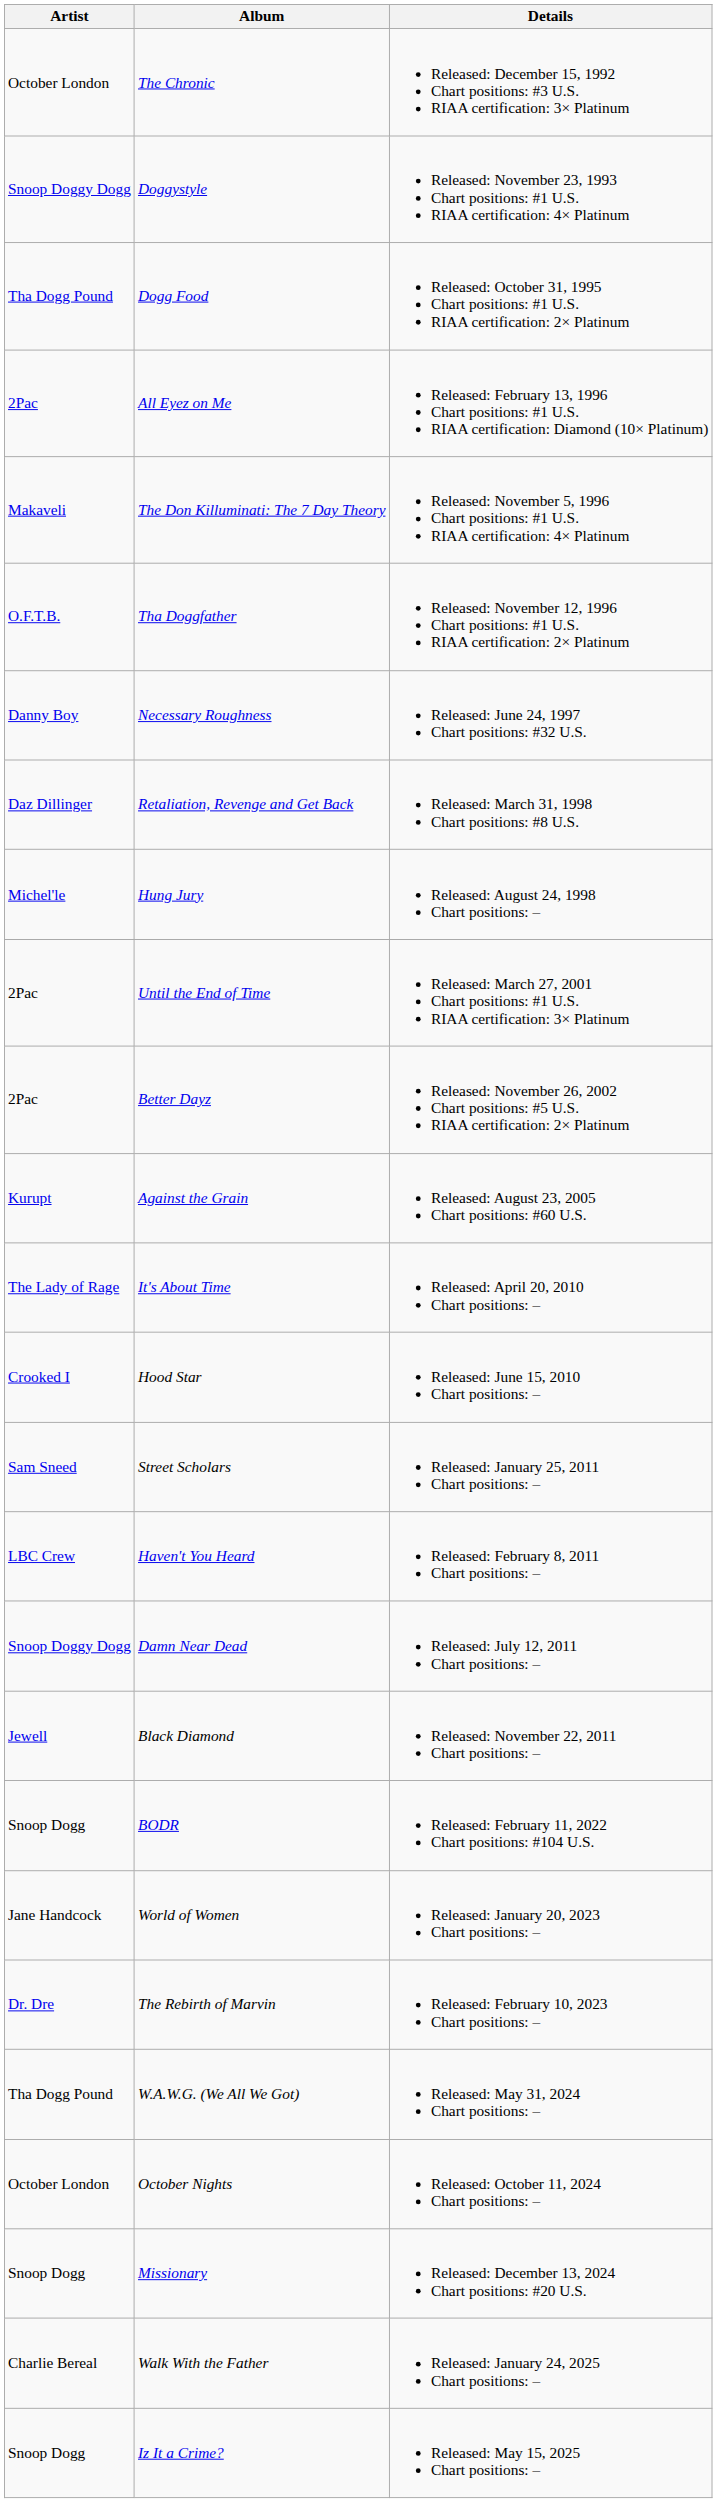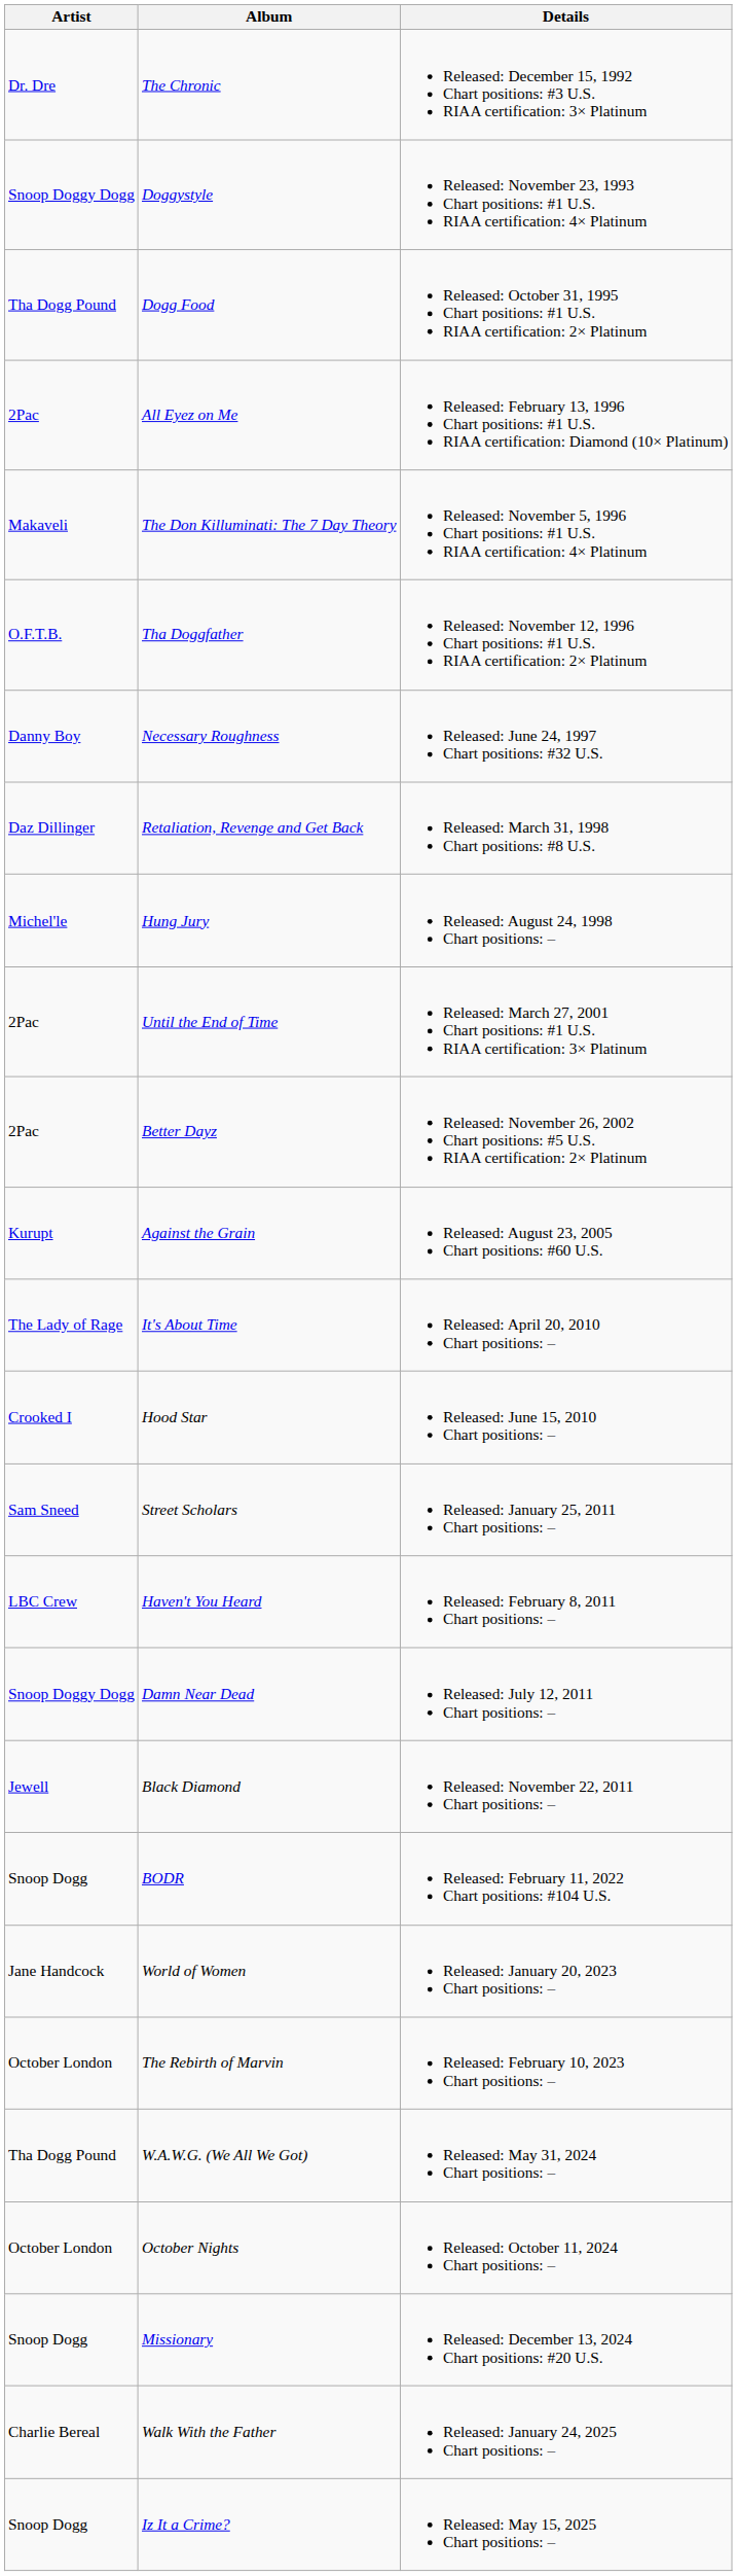The Chronic | Artist: October London -> Dr. Dre
The Rebirth of Marvin | Artist: Dr. Dre -> October London
